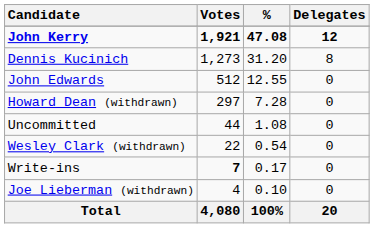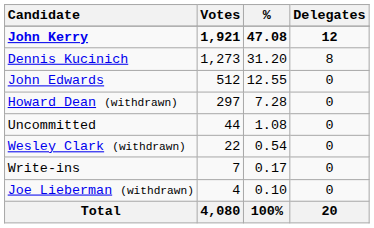Write-ins | Votes: bold -> normal
